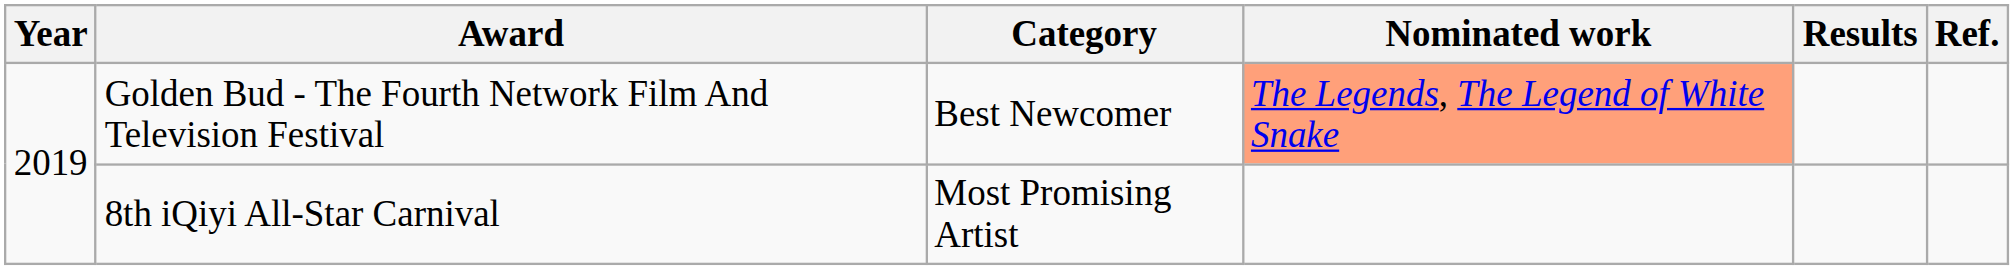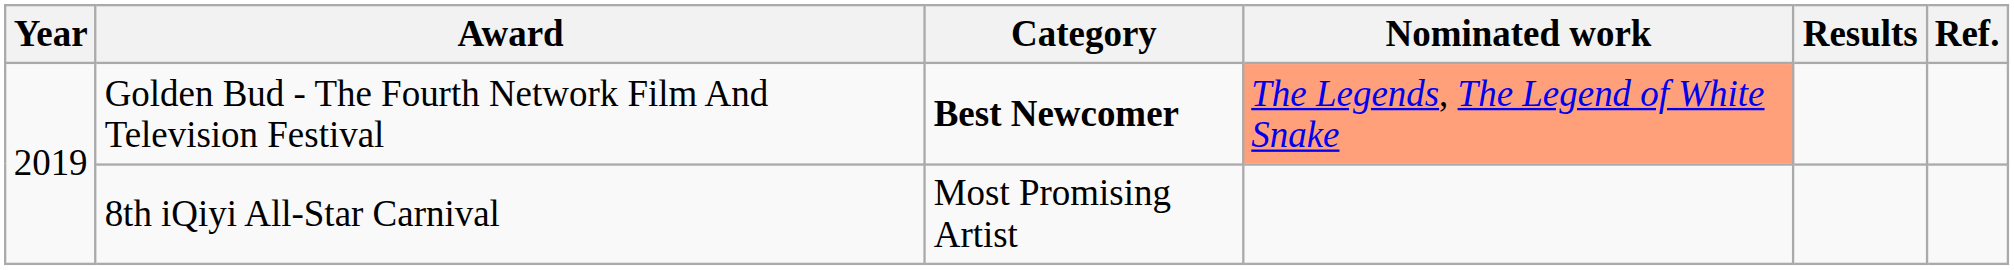Golden Bud - The Fourth Network Film And Television Festival | Category: normal -> bold
